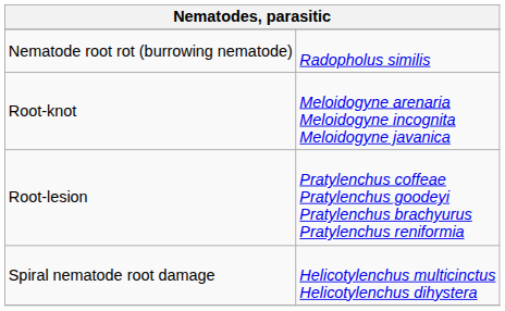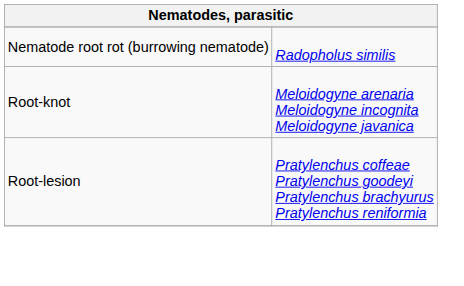- row: Spiral nematode root damage | Helicotylenchus multicinctus Helicotylenchus dihystera
